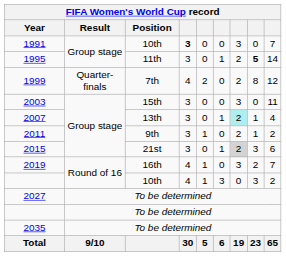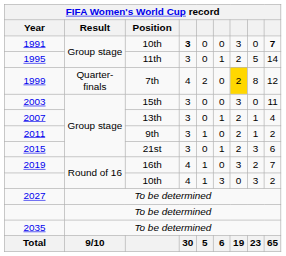1991 | column 9: normal -> bold
1995 | column 8: bold -> normal
1999 | column 7: no background -> gold background
2007 | column 7: paleturquoise background -> no background
2015 | column 7: lightgrey background -> no background
